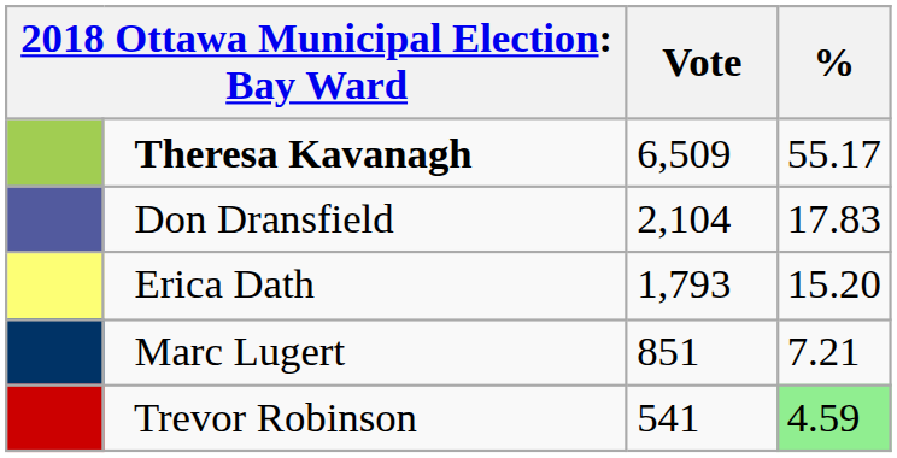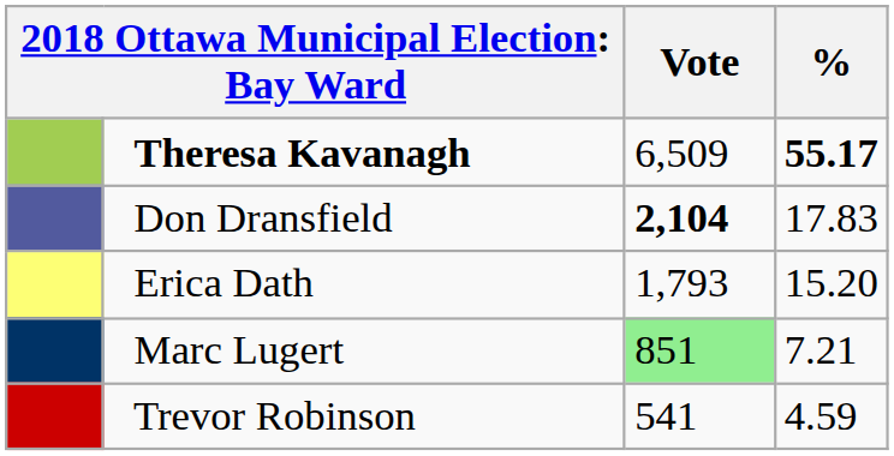Theresa Kavanagh | %: normal -> bold
Don Dransfield | Vote: normal -> bold
Marc Lugert | Vote: no background -> lightgreen background
Trevor Robinson | %: lightgreen background -> no background
